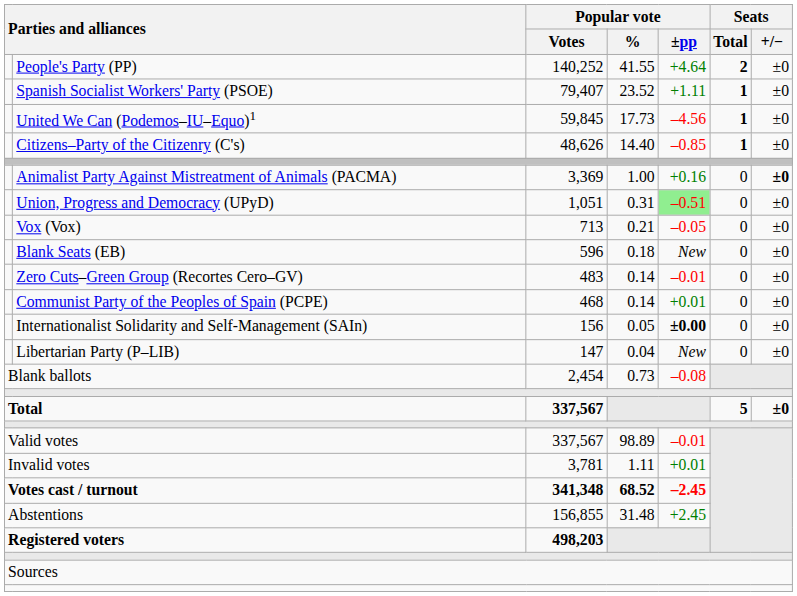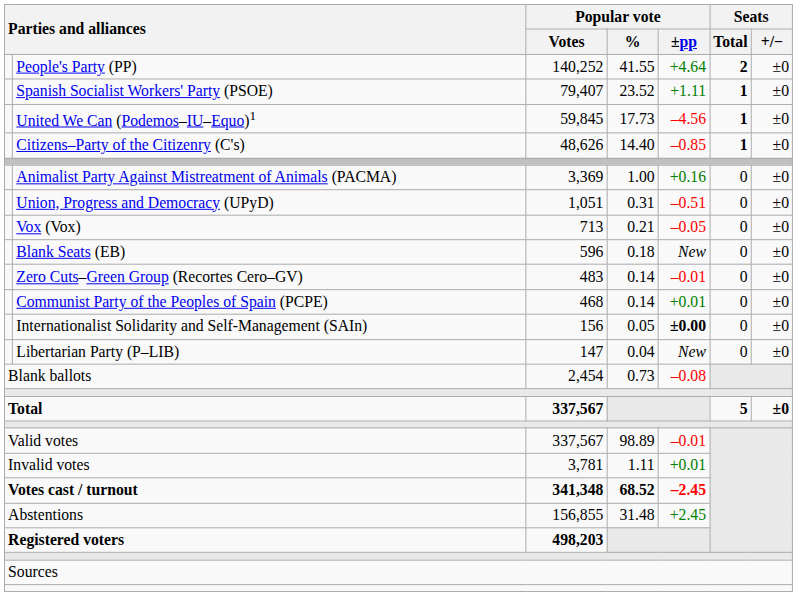Animalist Party Against Mistreatment of Animals (PACMA) | Seats / +/−: bold -> normal
Union, Progress and Democracy (UPyD) | Popular vote / ±pp: lightgreen background -> no background
